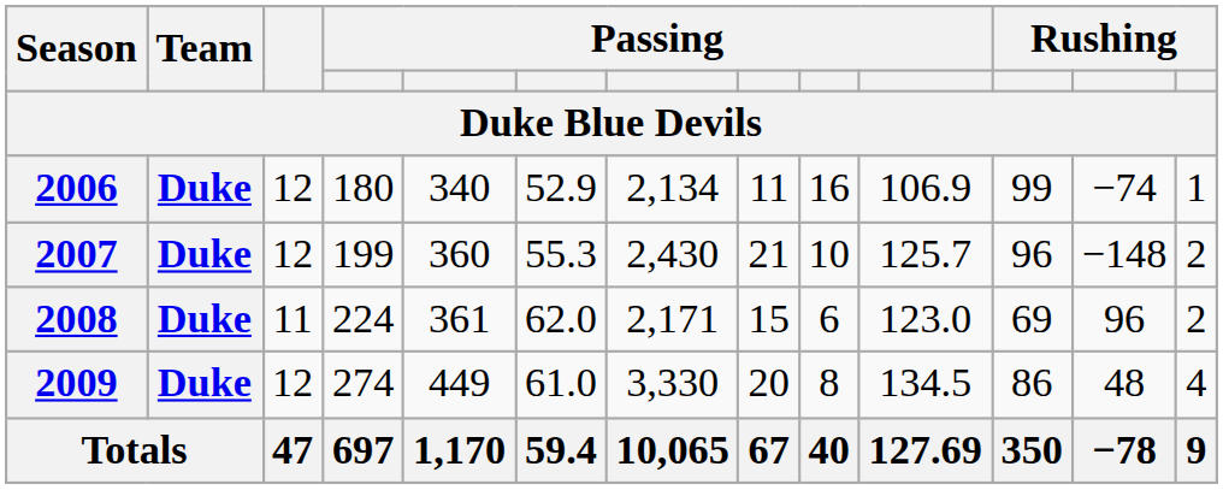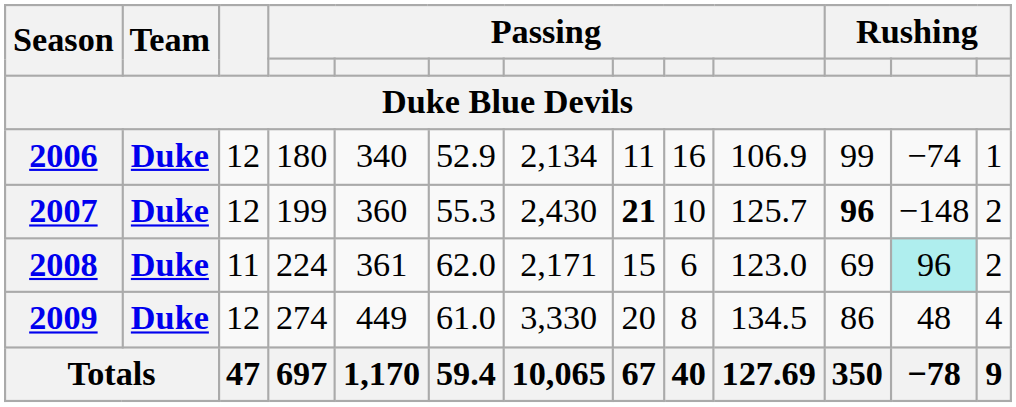2007 | column 8: normal -> bold
2007 | column 11: normal -> bold
2008 | column 12: no background -> paleturquoise background
